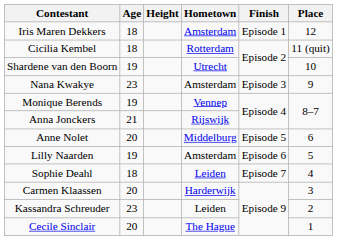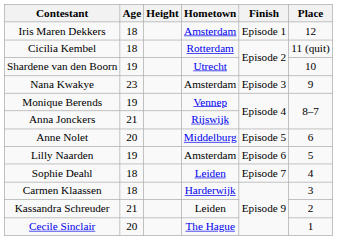Carmen Klaassen | Age: 20 -> 18
Kassandra Schreuder | Age: 23 -> 21
